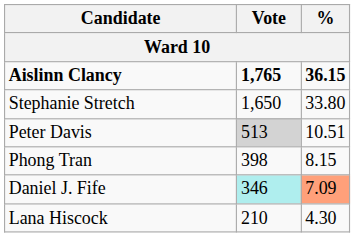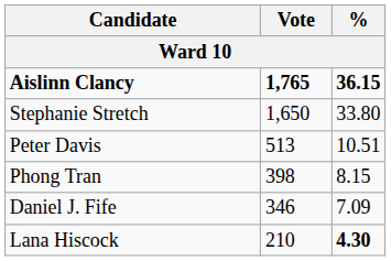Peter Davis | Vote: lightgrey background -> no background
Daniel J. Fife | Vote: paleturquoise background -> no background
Daniel J. Fife | %: lightsalmon background -> no background
Lana Hiscock | %: normal -> bold
